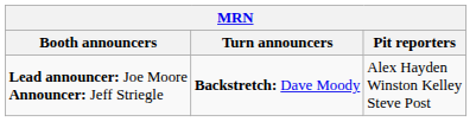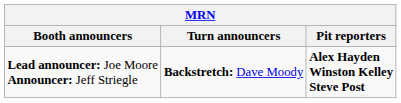Lead announcer: Joe Moore Announcer: Jeff Striegle | Pit reporters: normal -> bold
